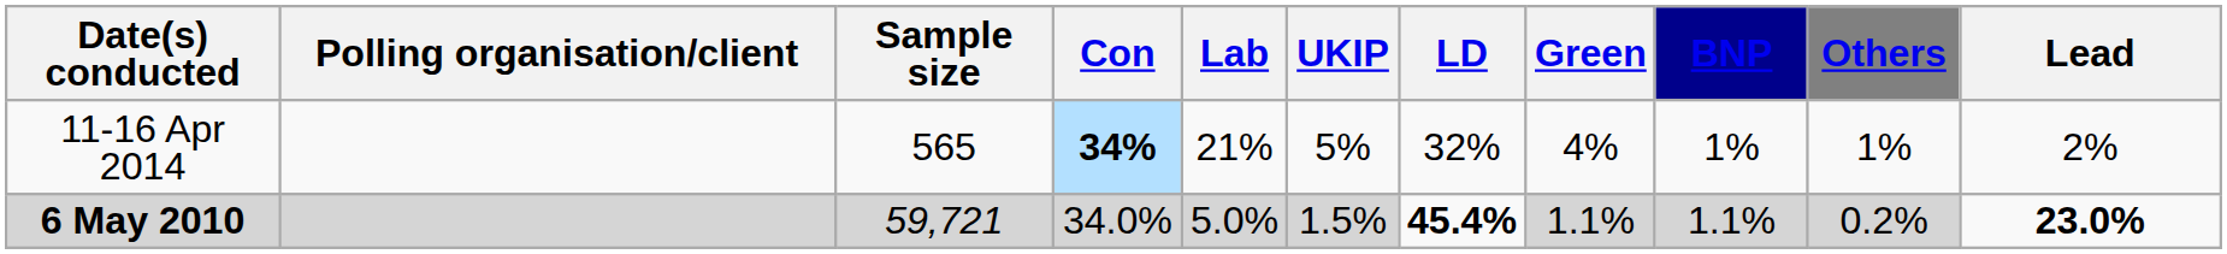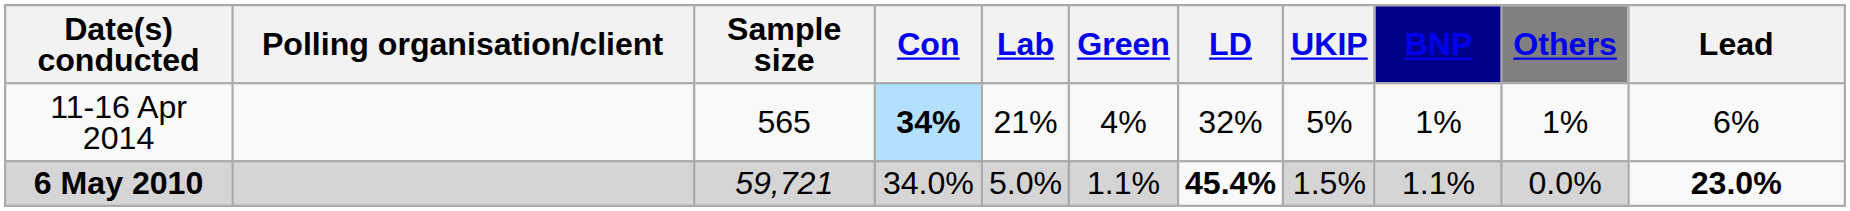columns swapped: UKIP <-> Green
11-16 Apr 2014 | Lead: 2% -> 6%
6 May 2010 | Others: 0.2% -> 0.0%
